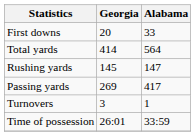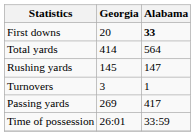First downs | Alabama: normal -> bold
rows swapped: Passing yards <-> Turnovers
